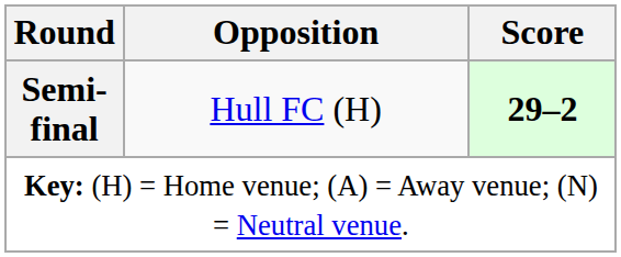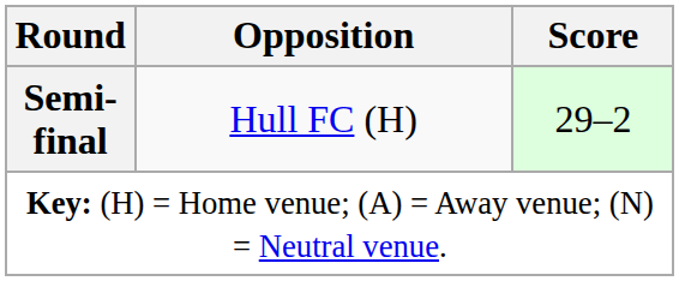Semi-final | Score: bold -> normal
